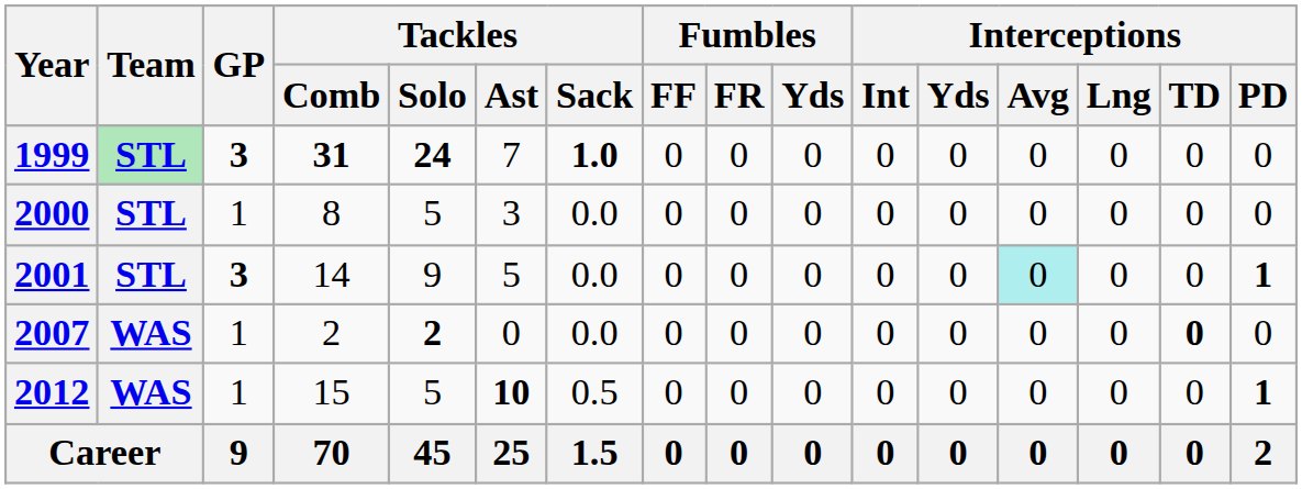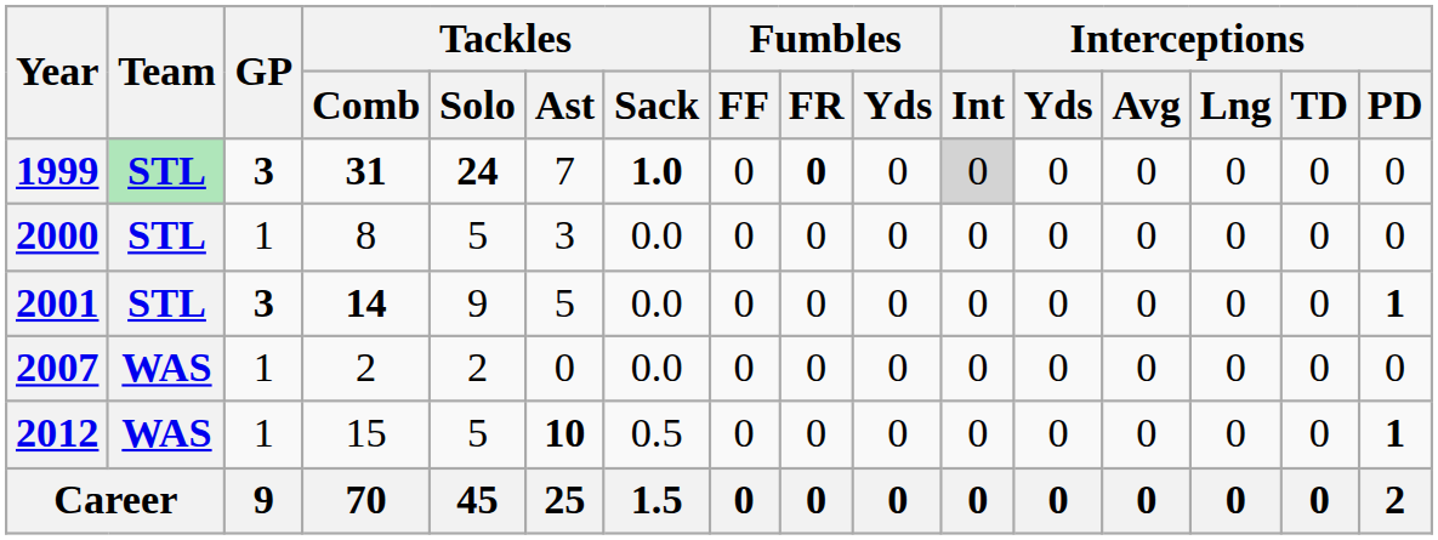1999 | Fumbles / FR: normal -> bold
1999 | Interceptions / Int: no background -> lightgrey background
2001 | Tackles / Comb: normal -> bold
2001 | Interceptions / Avg: paleturquoise background -> no background
2007 | Tackles / Solo: bold -> normal
2007 | Interceptions / TD: bold -> normal
